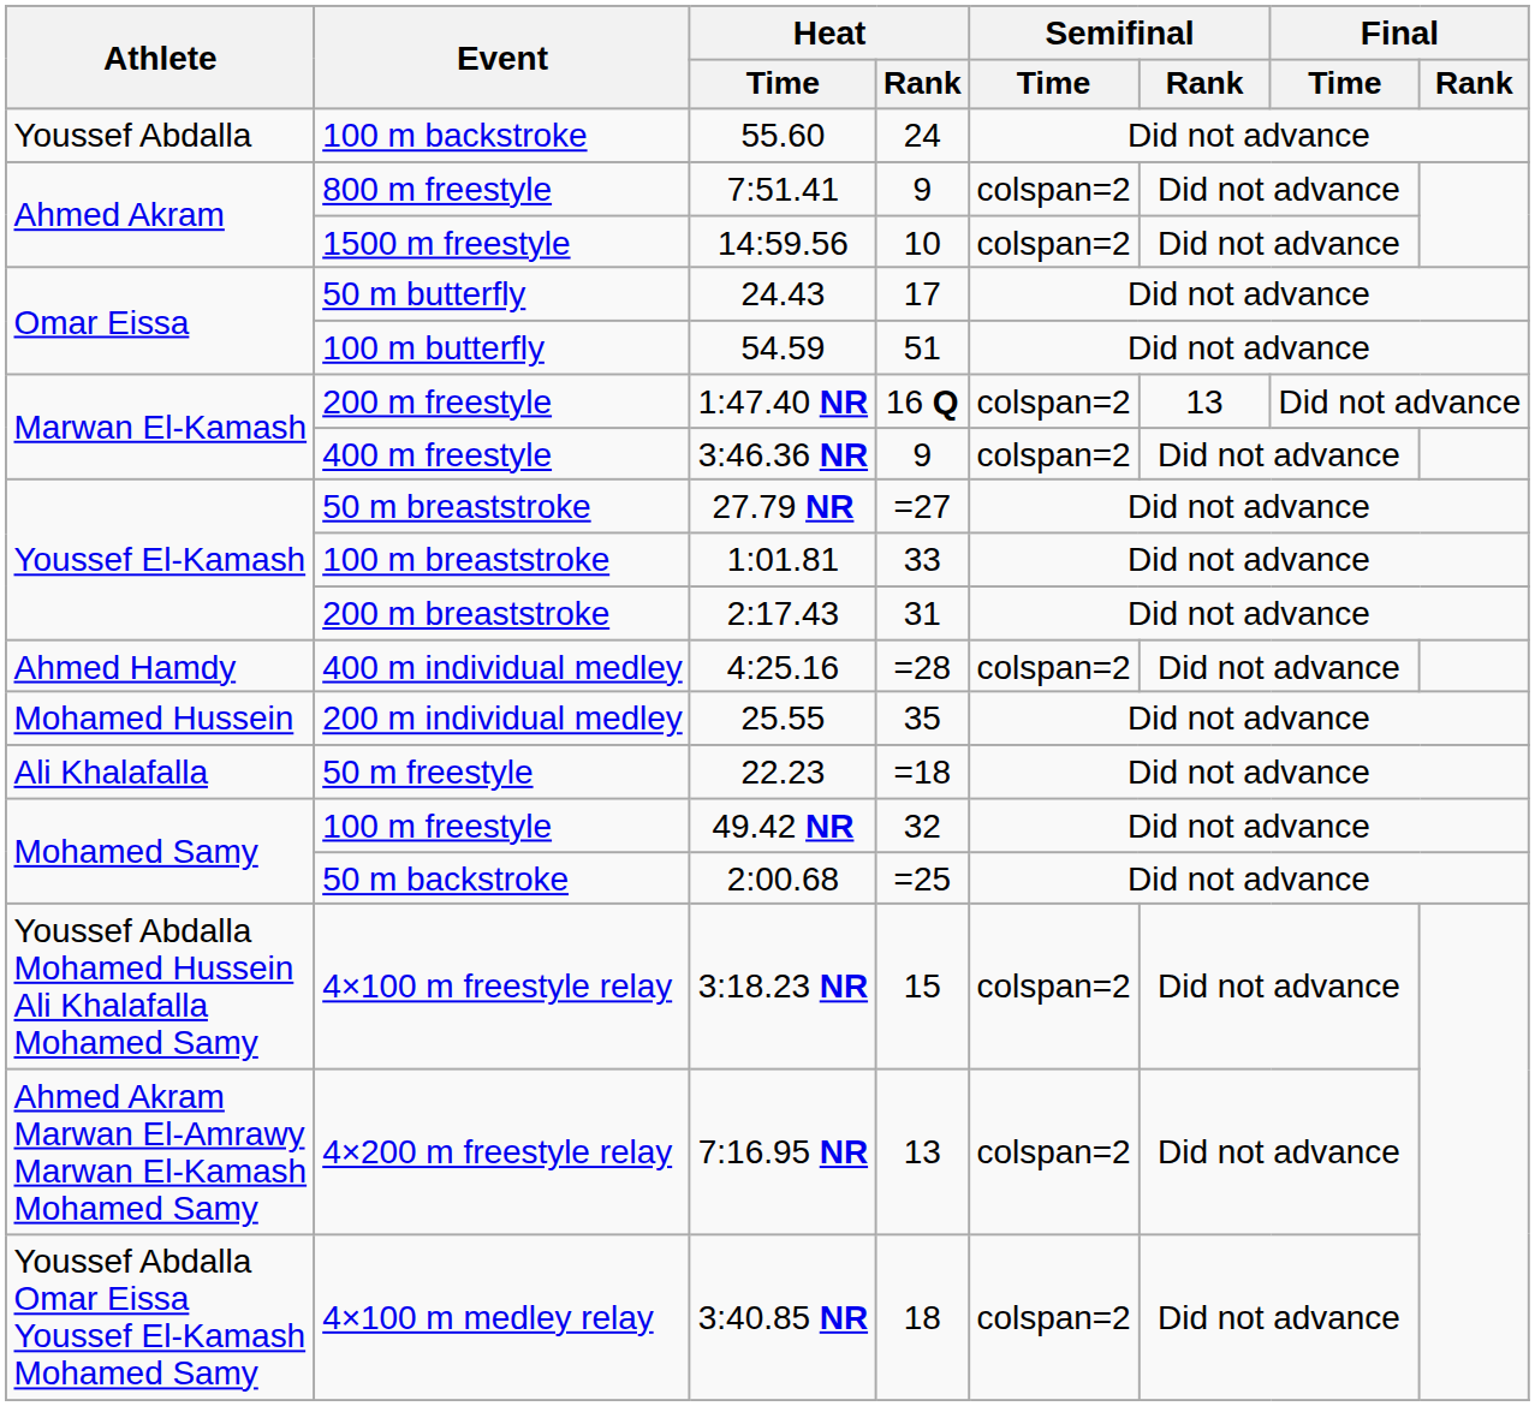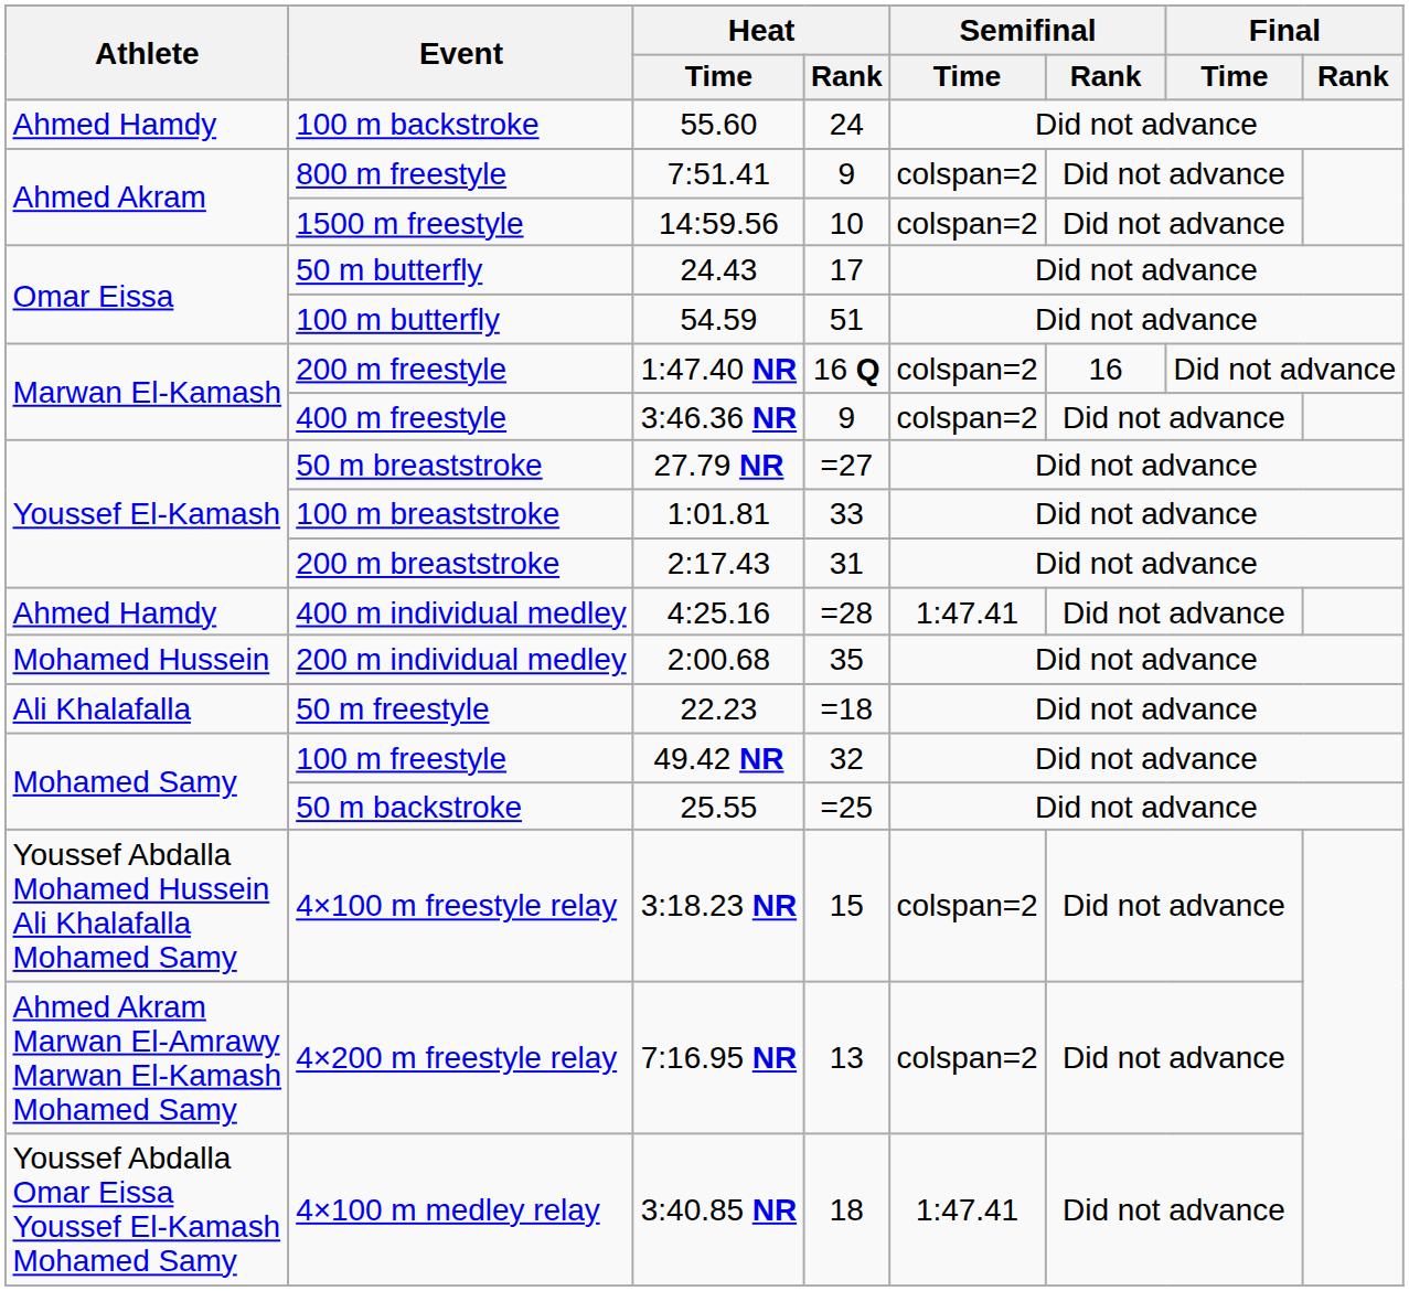100 m backstroke | Athlete: Youssef Abdalla -> Ahmed Hamdy
200 m freestyle | Semifinal / Rank: 13 -> 16
400 m individual medley | Semifinal / Time: colspan=2 -> 1:47.41
200 m individual medley | Heat / Time: 25.55 -> 2:00.68
50 m backstroke | Heat / Time: 2:00.68 -> 25.55
4×100 m medley relay | Semifinal / Time: colspan=2 -> 1:47.41
